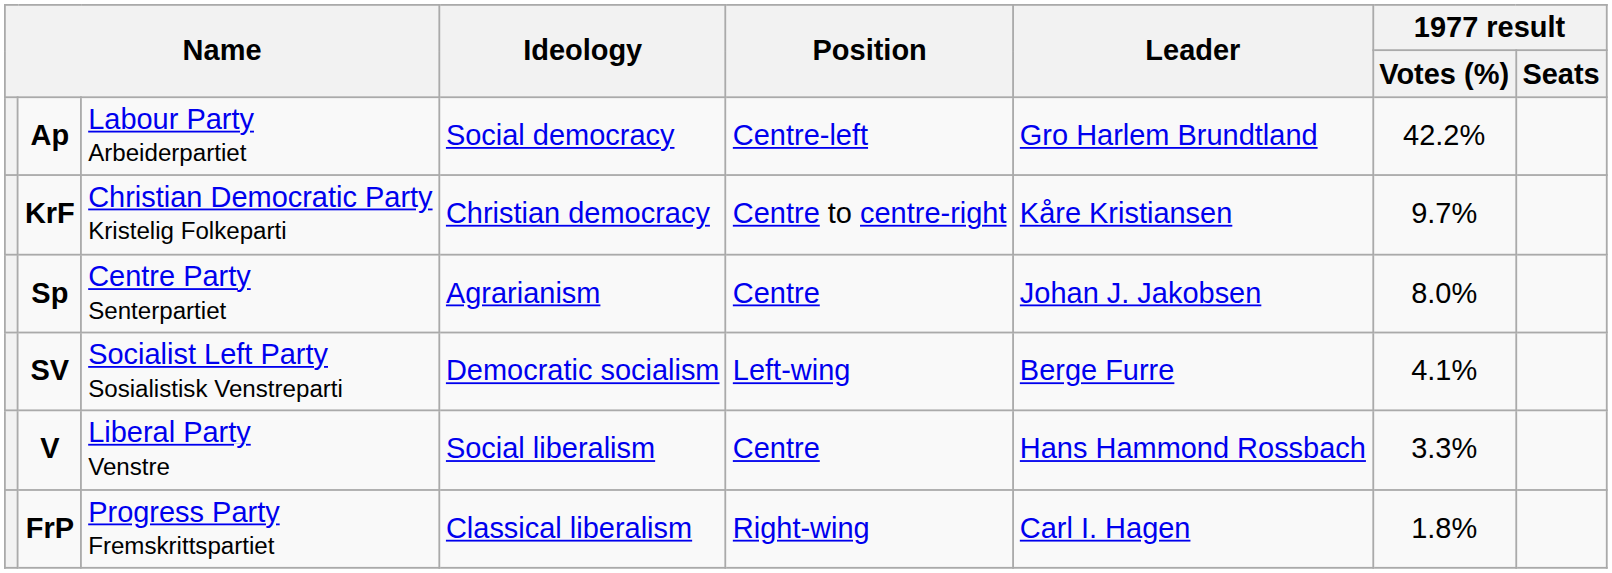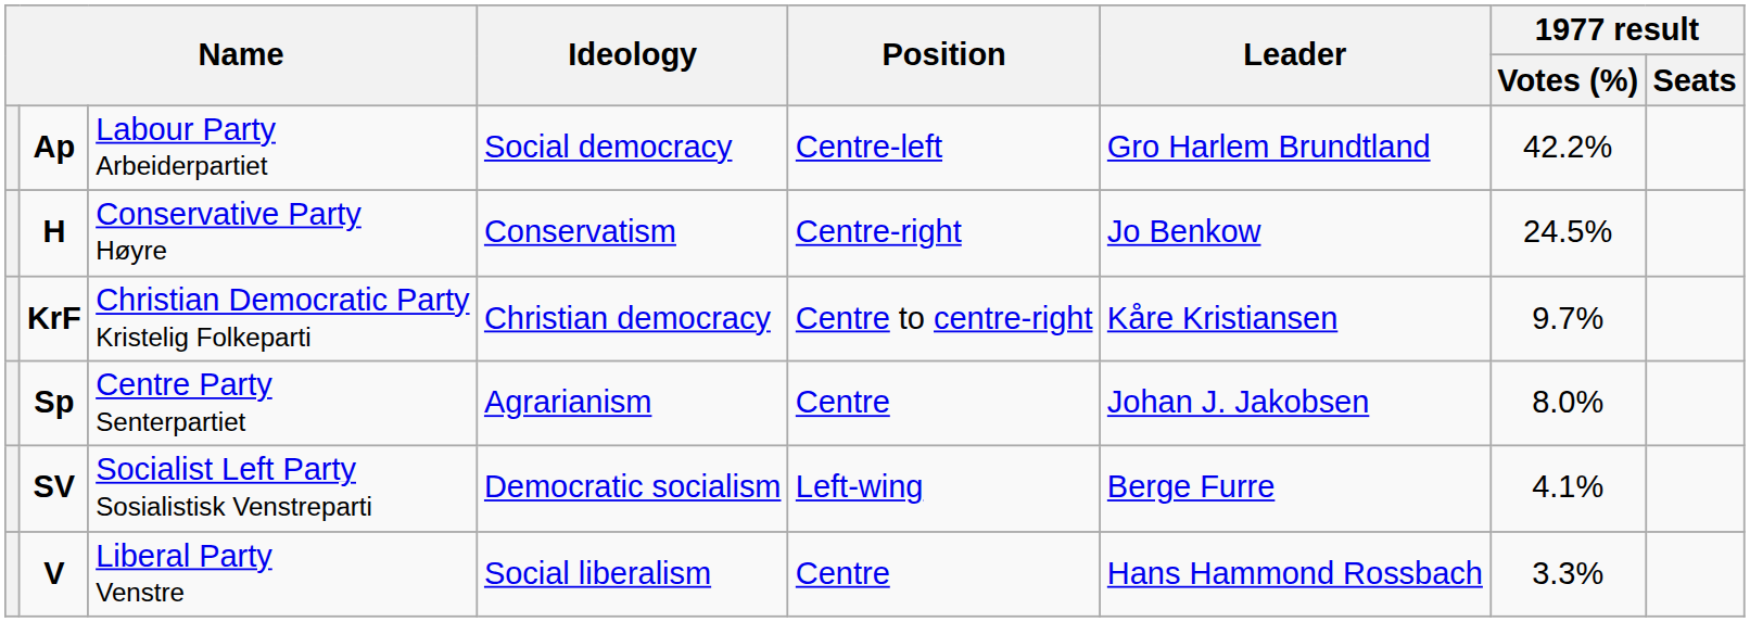+ row: H | Conservative Party Høyre | Conservatism | Centre-right | Jo Benkow | 24.5%
- row: FrP | Progress Party Fremskrittspartiet | Classical liberalism | Right-wing | Carl I. Hagen | 1.8%
